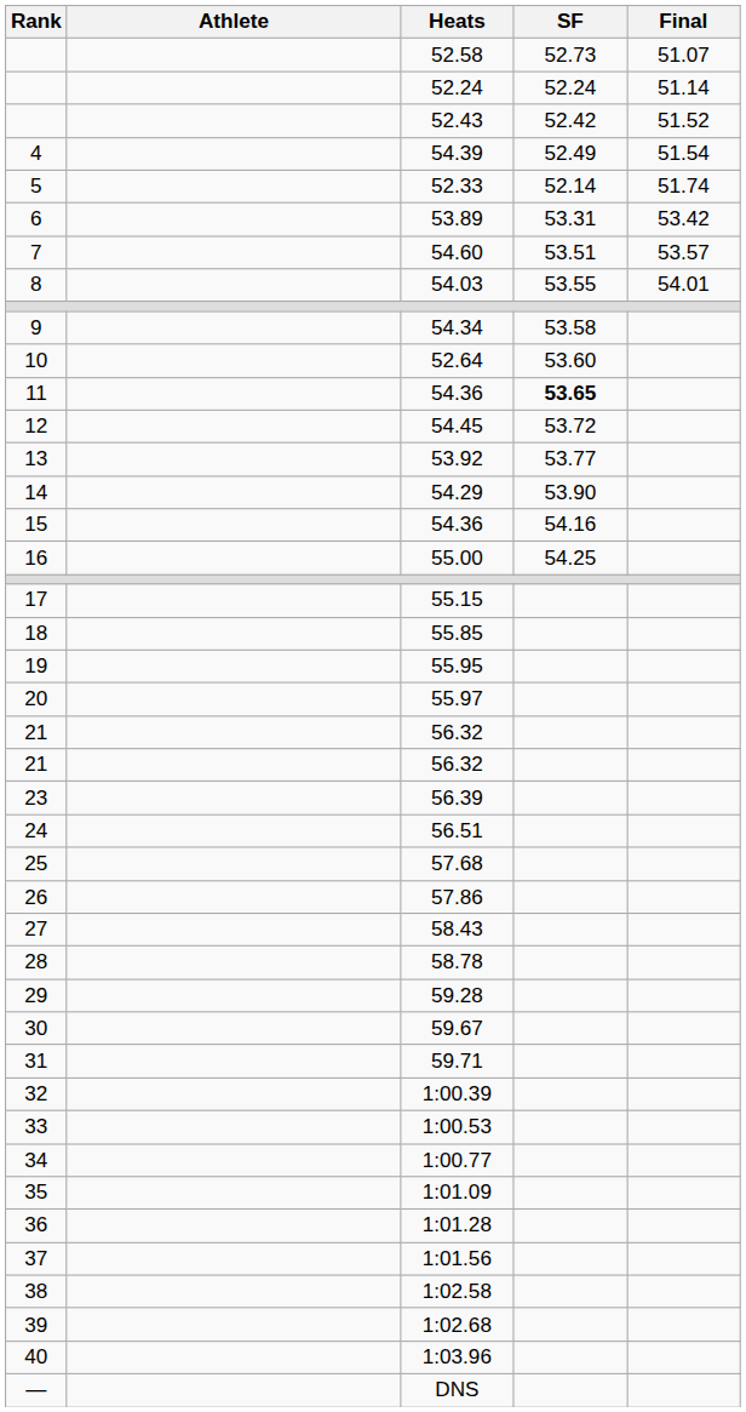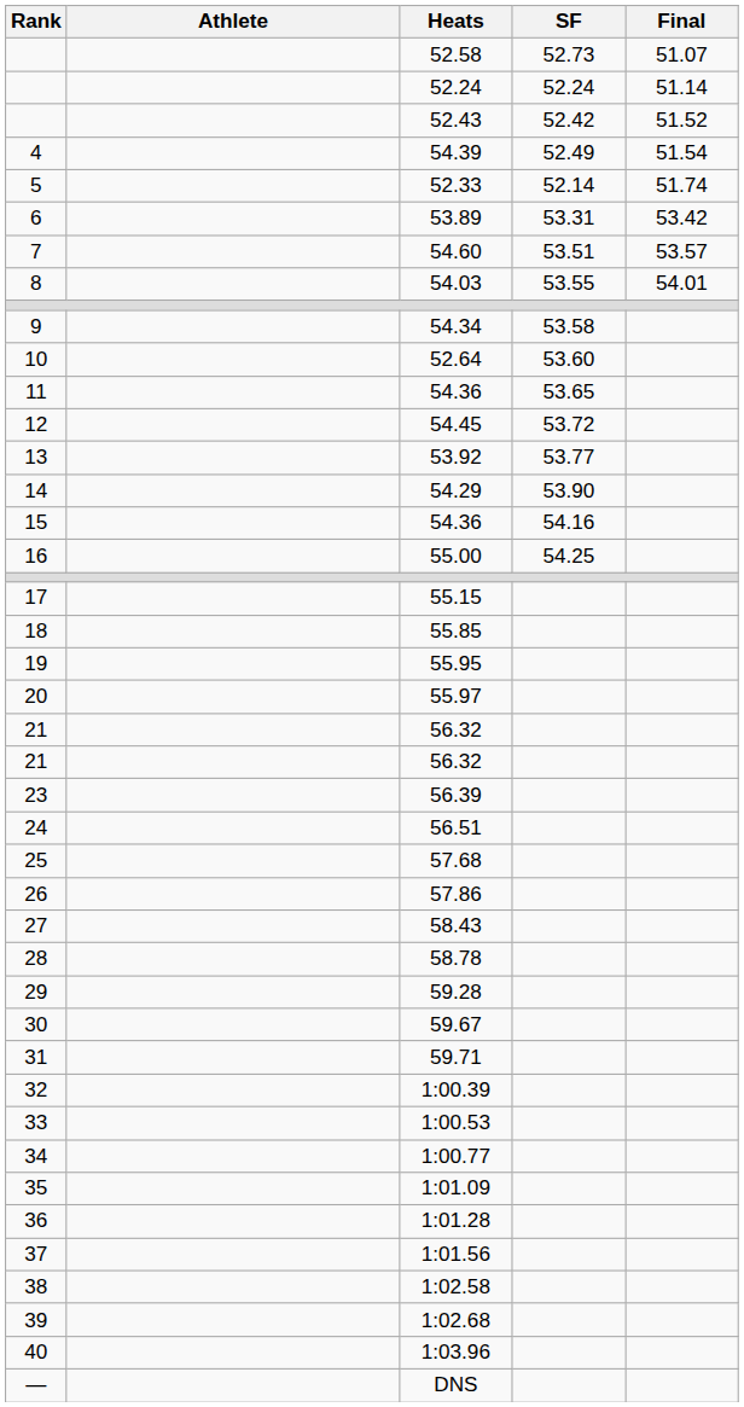11 / 54.36 | SF: bold -> normal
